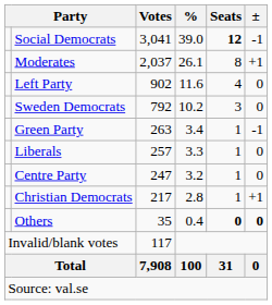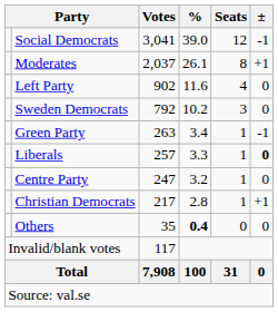Social Democrats | Seats: bold -> normal
Liberals | ±: normal -> bold
Others | %: normal -> bold
Others | Seats: bold -> normal
Others | ±: bold -> normal
